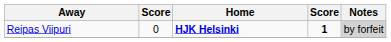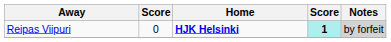Reipas Viipuri | column 4: no background -> paleturquoise background
